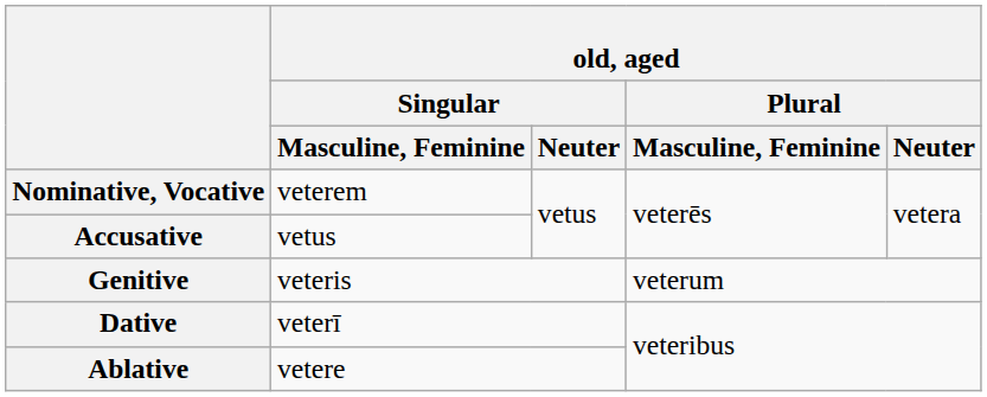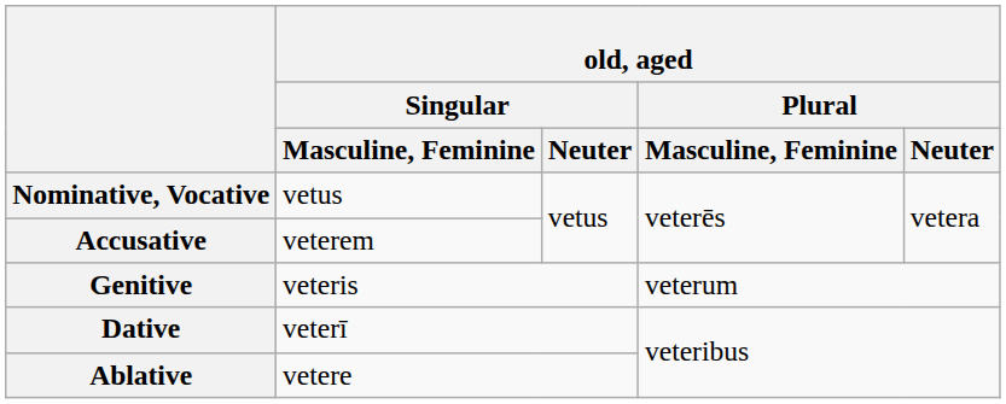Nominative, Vocative | old, aged / Singular / Masculine, Feminine: veterem -> vetus
Accusative | old, aged / Singular / Masculine, Feminine: vetus -> veterem
